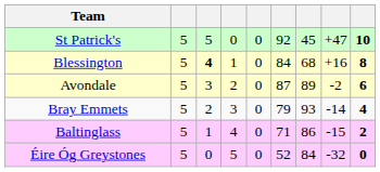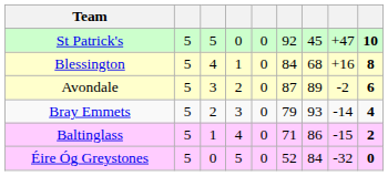Blessington | column 3: bold -> normal
